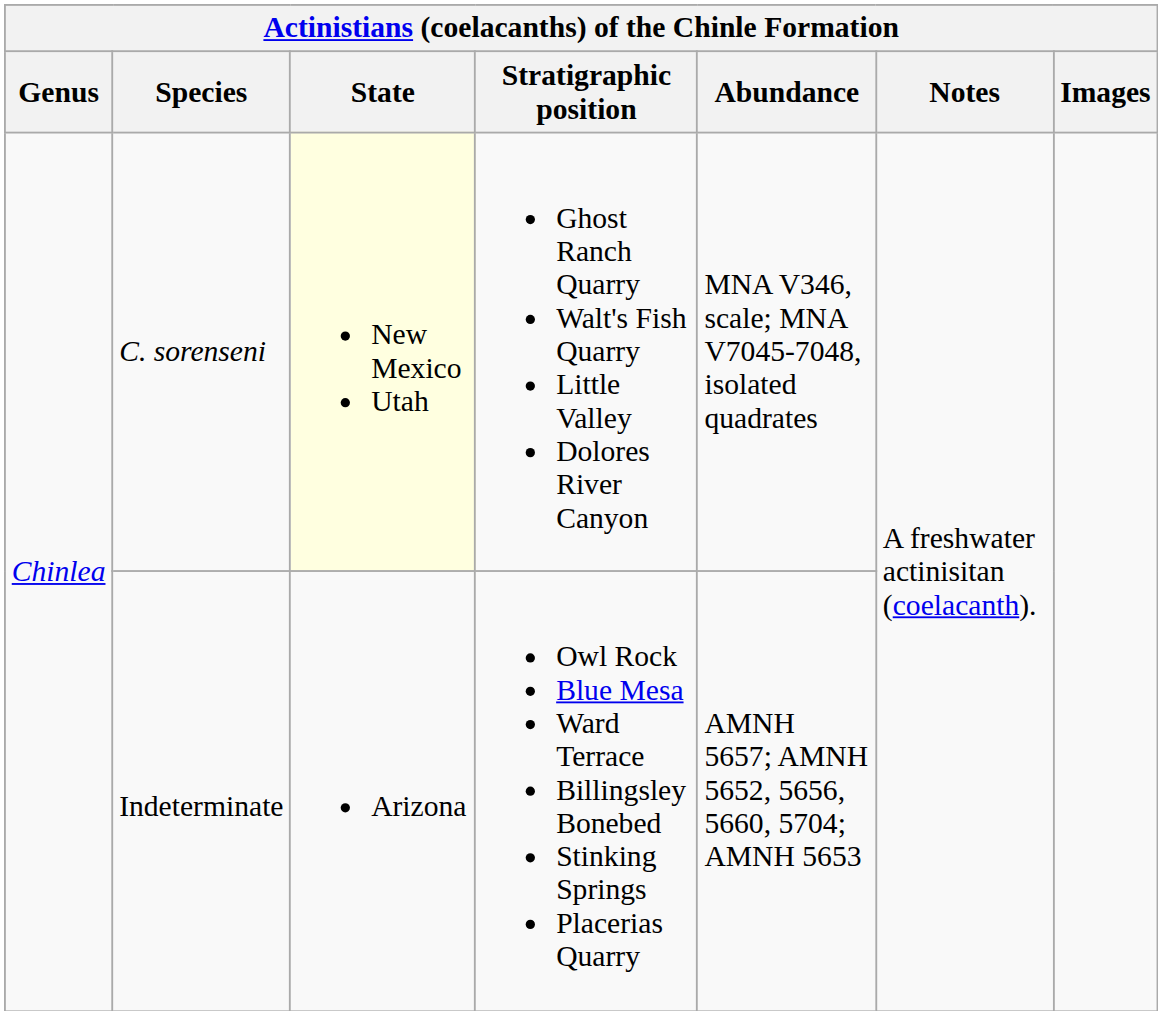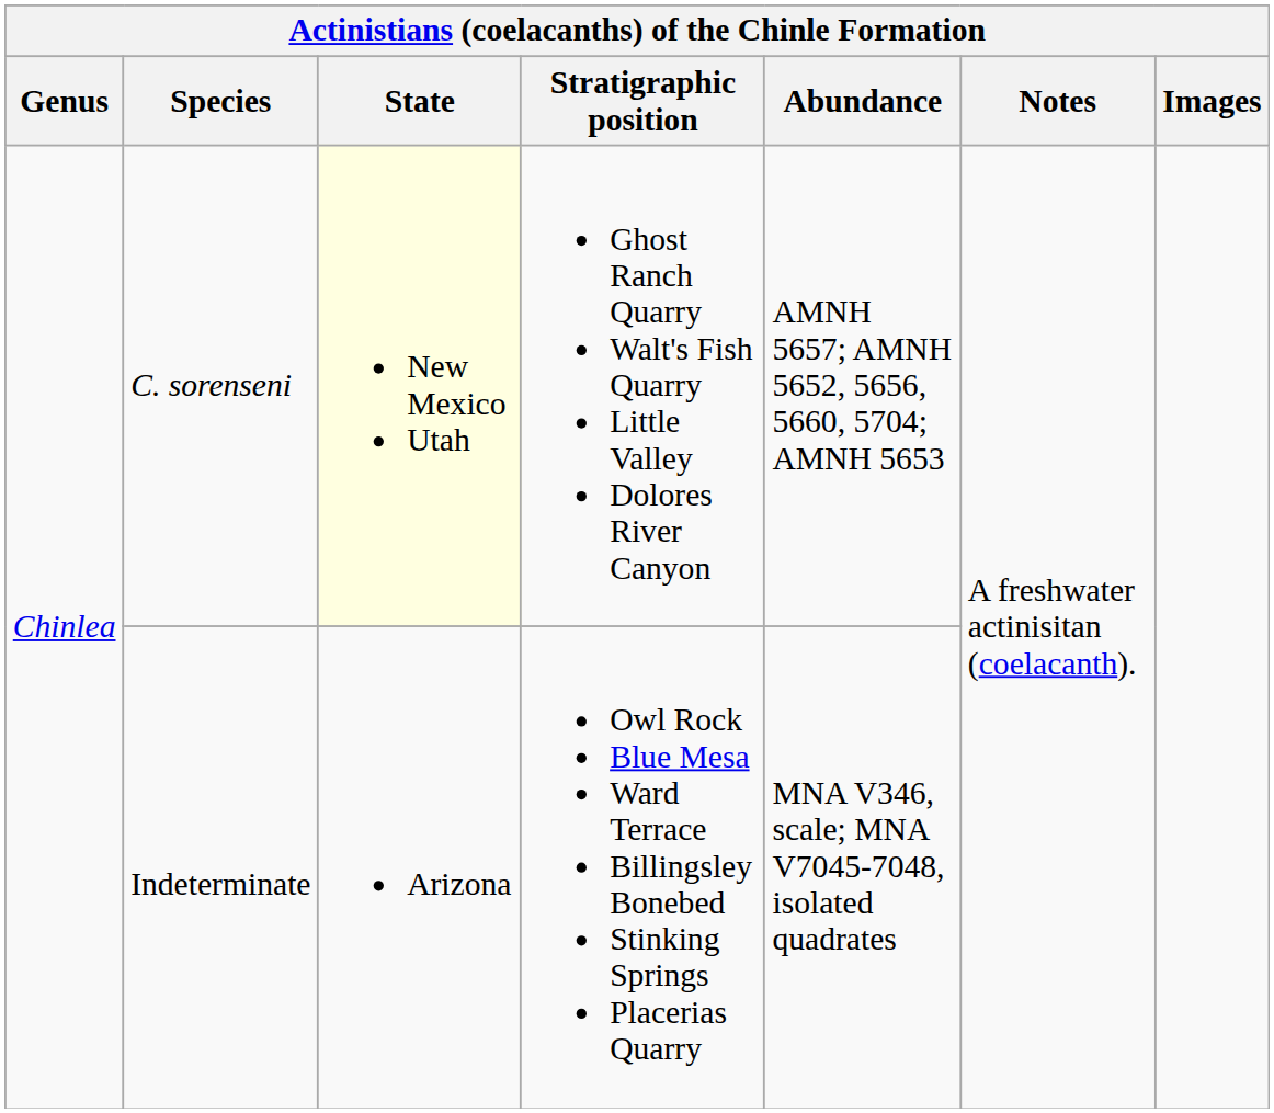C. sorenseni | Abundance: MNA V346, scale; MNA V7045-7048, isolated quadrates -> AMNH 5657; AMNH 5652, 5656, 5660, 5704; AMNH 5653
Indeterminate | Abundance: AMNH 5657; AMNH 5652, 5656, 5660, 5704; AMNH 5653 -> MNA V346, scale; MNA V7045-7048, isolated quadrates
